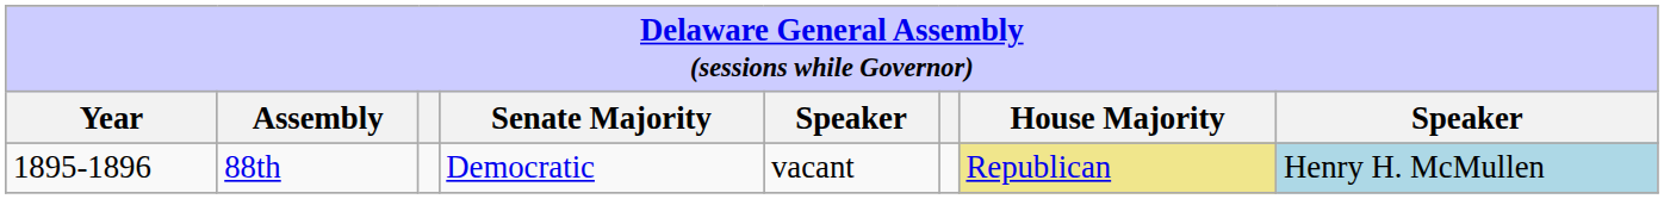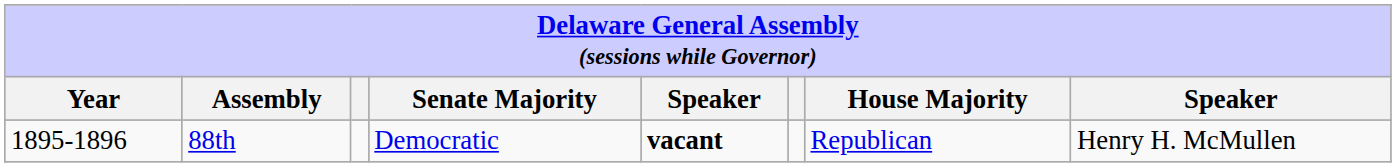88th | column 5: normal -> bold
88th | House Majority: khaki background -> no background
88th | column 8: lightblue background -> no background
